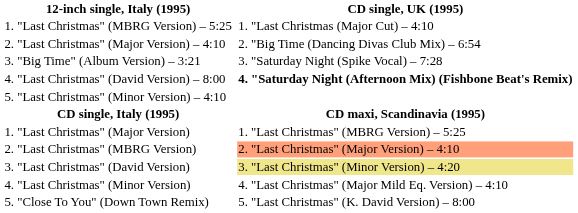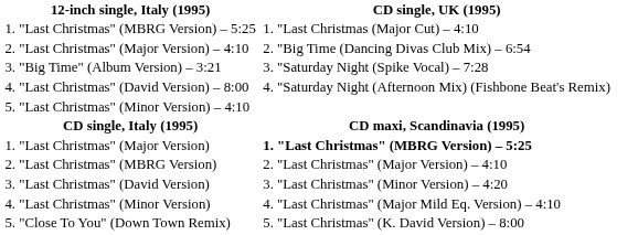4. "Last Christmas" (David Version) – 8:00 | CD single, UK (1995): bold -> normal
1. "Last Christmas" (Major Version) | CD single, UK (1995): normal -> bold
2. "Last Christmas" (MBRG Version) | CD single, UK (1995): lightsalmon background -> no background
3. "Last Christmas" (David Version) | CD single, UK (1995): khaki background -> no background
